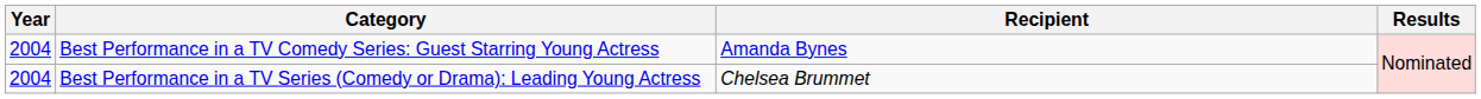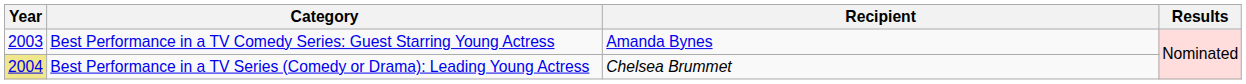row 2 | Year: 2004 -> 2003
row 3 | Year: no background -> khaki background
